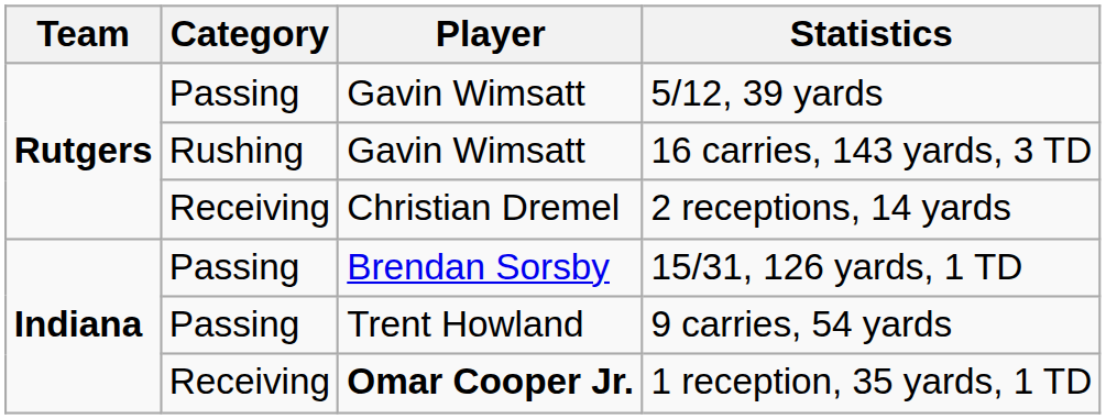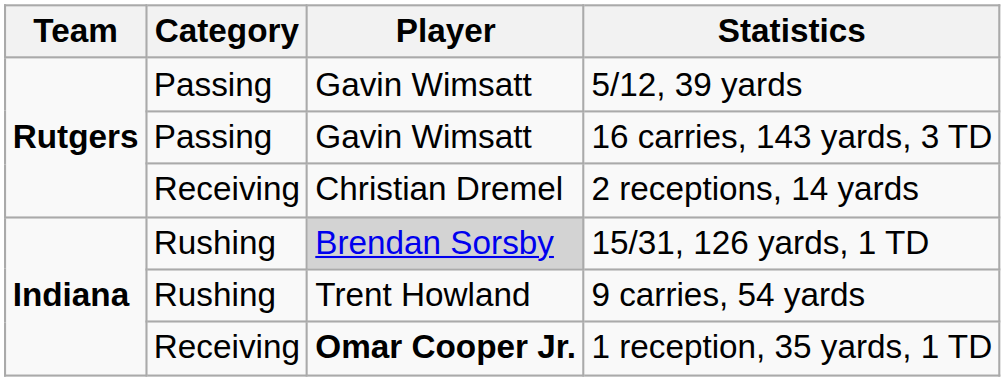16 carries, 143 yards, 3 TD | Category: Rushing -> Passing
15/31, 126 yards, 1 TD | Category: Passing -> Rushing
15/31, 126 yards, 1 TD | Player: no background -> lightgrey background
9 carries, 54 yards | Category: Passing -> Rushing
